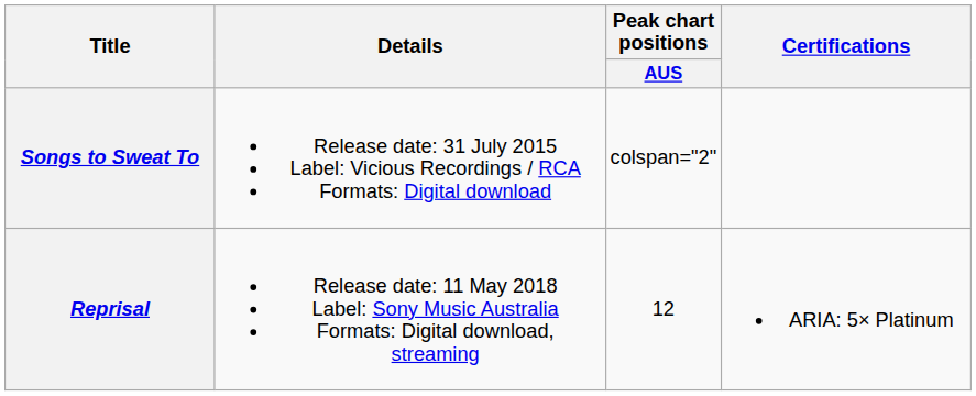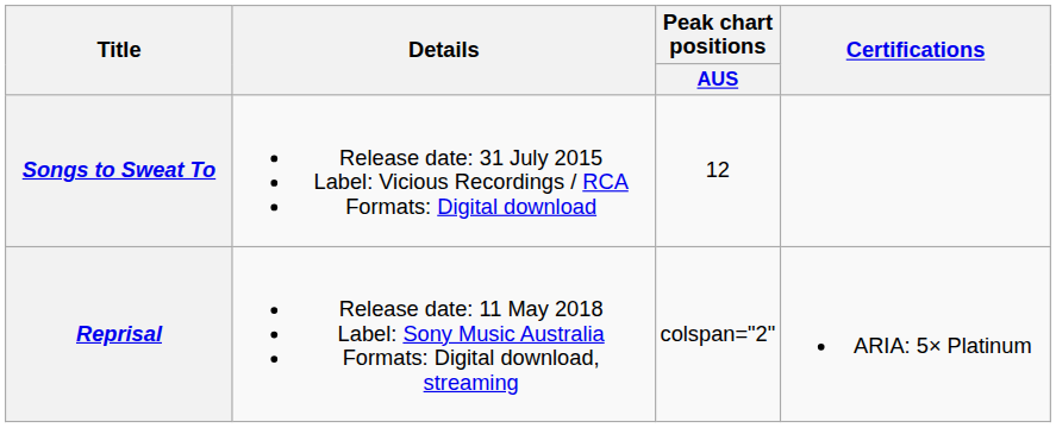Songs to Sweat To | Peak chart positions / AUS: colspan="2" -> 12
Reprisal | Peak chart positions / AUS: 12 -> colspan="2"
